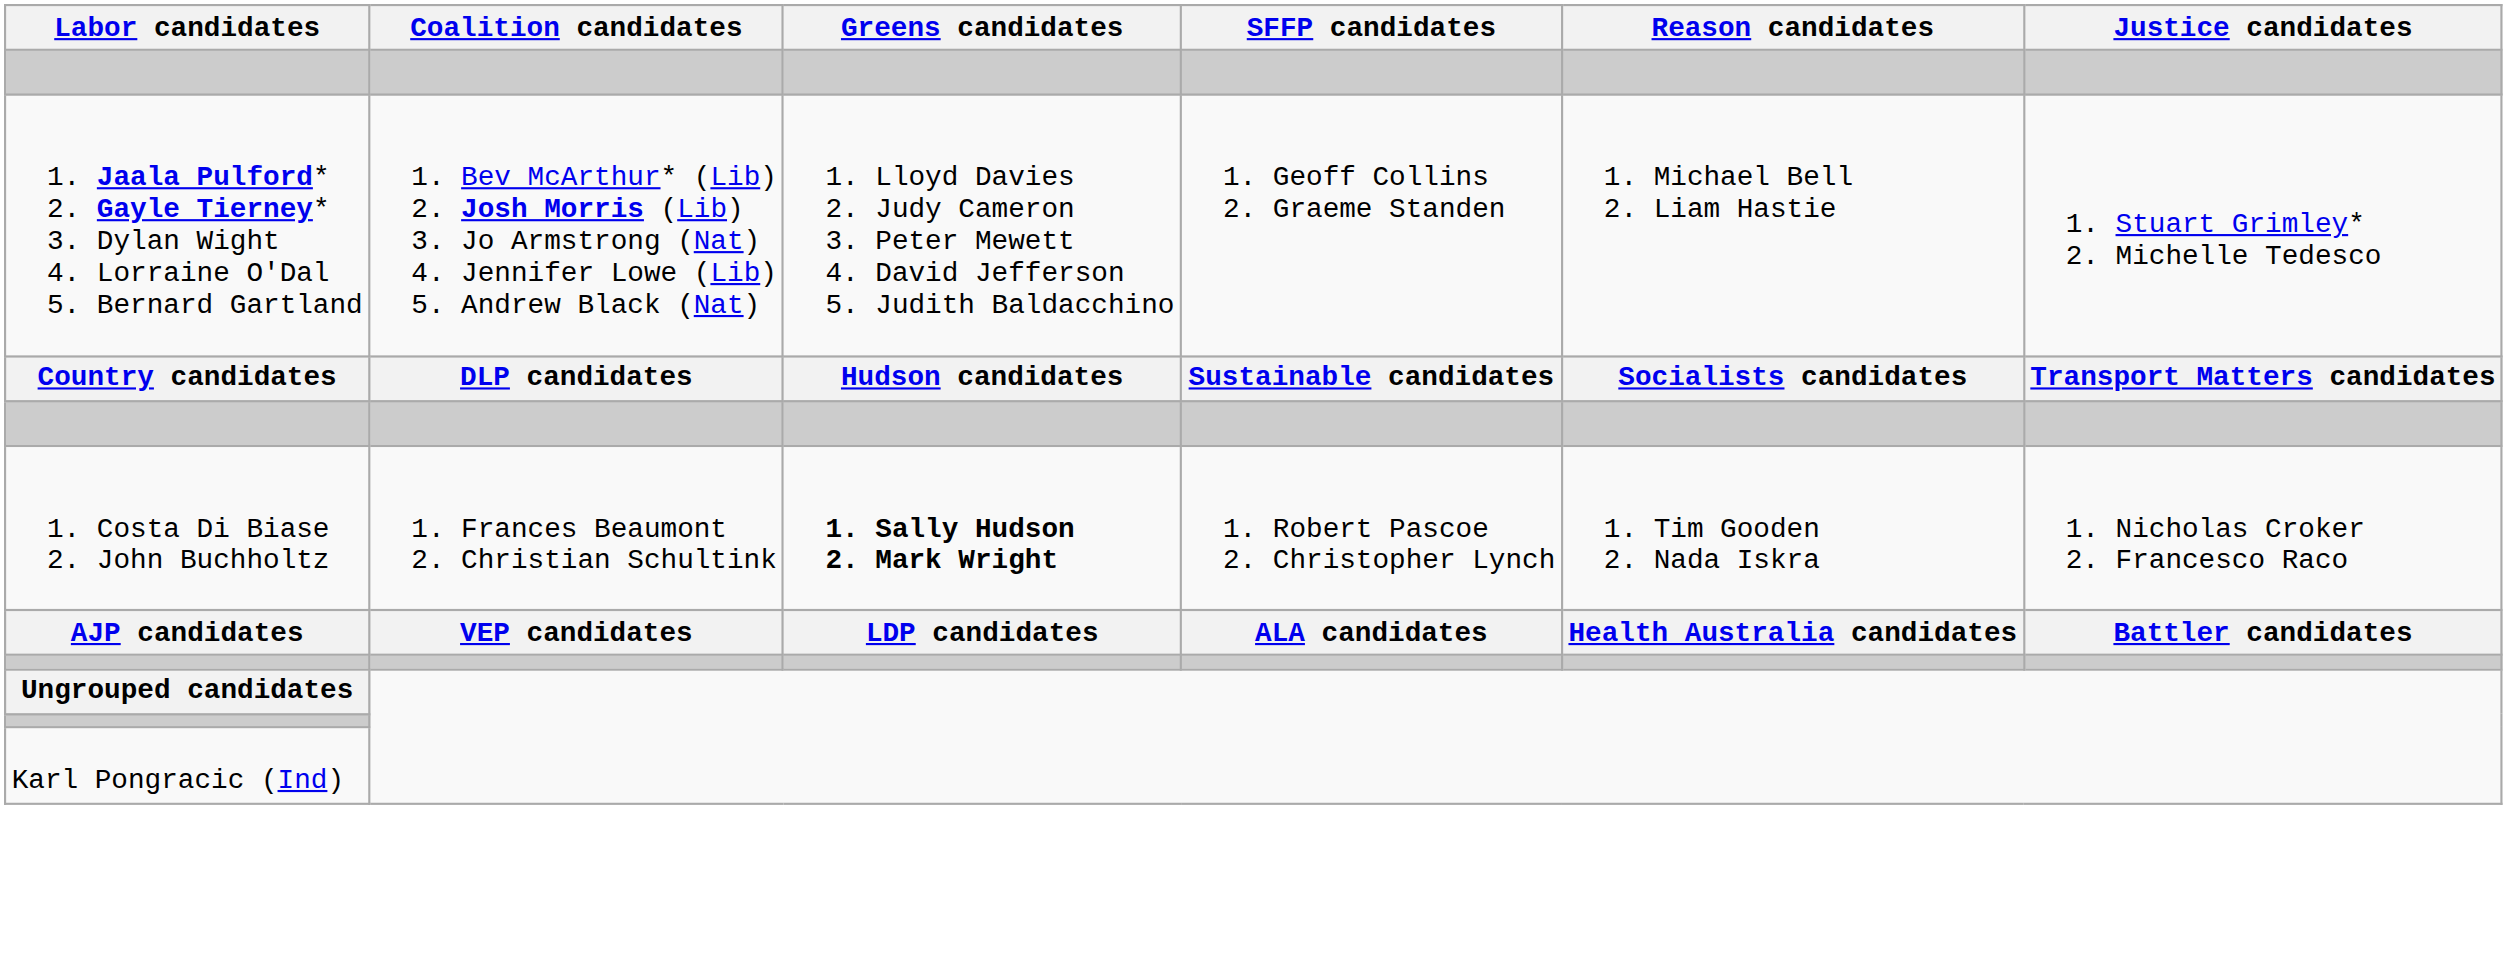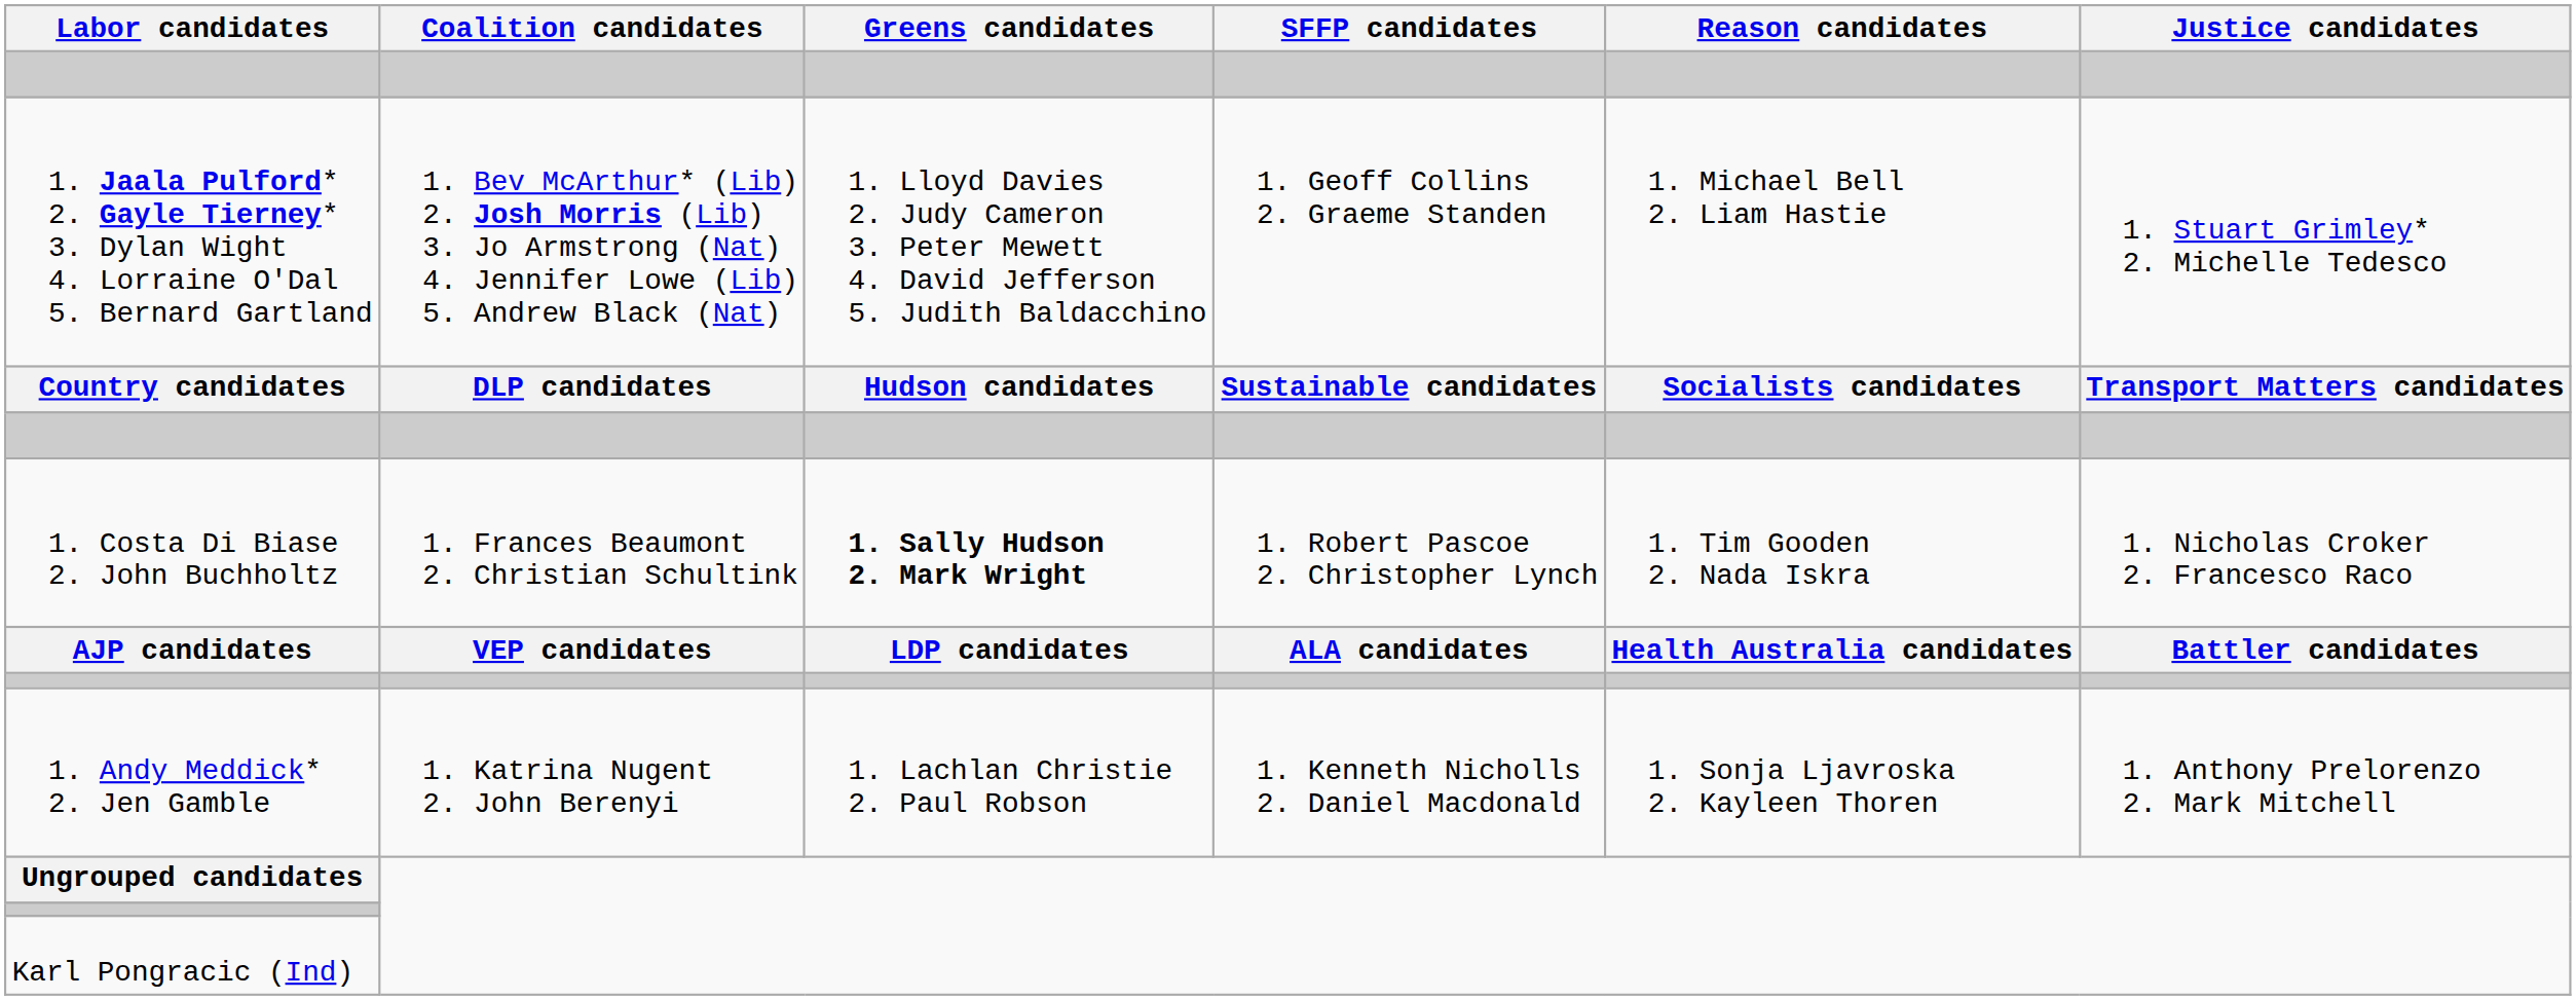+ row: Andy Meddick* Jen Gamble | Katrina Nugent John Berenyi | Lachlan Christie Paul Robson | Kenneth Nicholls Daniel Macdonald | Sonja Ljavroska Kayleen Thoren | Anthony Prelorenzo Mark Mitchell
